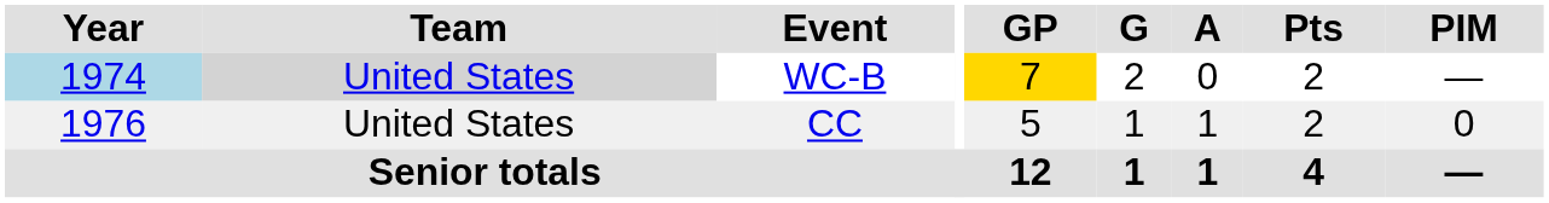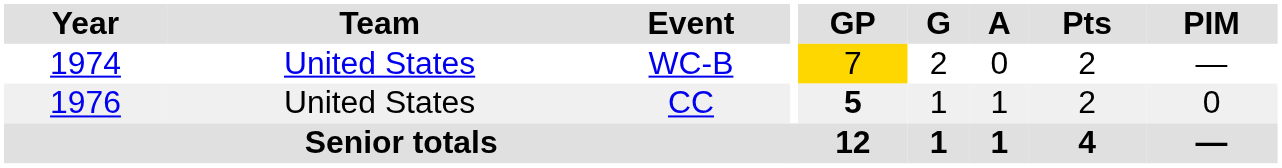WC-B | Year: lightblue background -> no background
WC-B | Team: lightgrey background -> no background
CC | GP: normal -> bold
